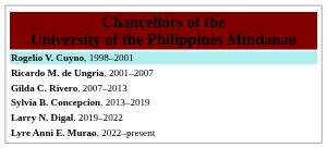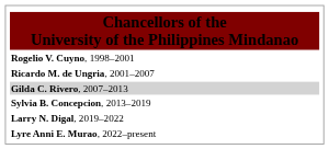row 2 | column 1: paleturquoise background -> no background
row 4 | column 1: no background -> lightgrey background
